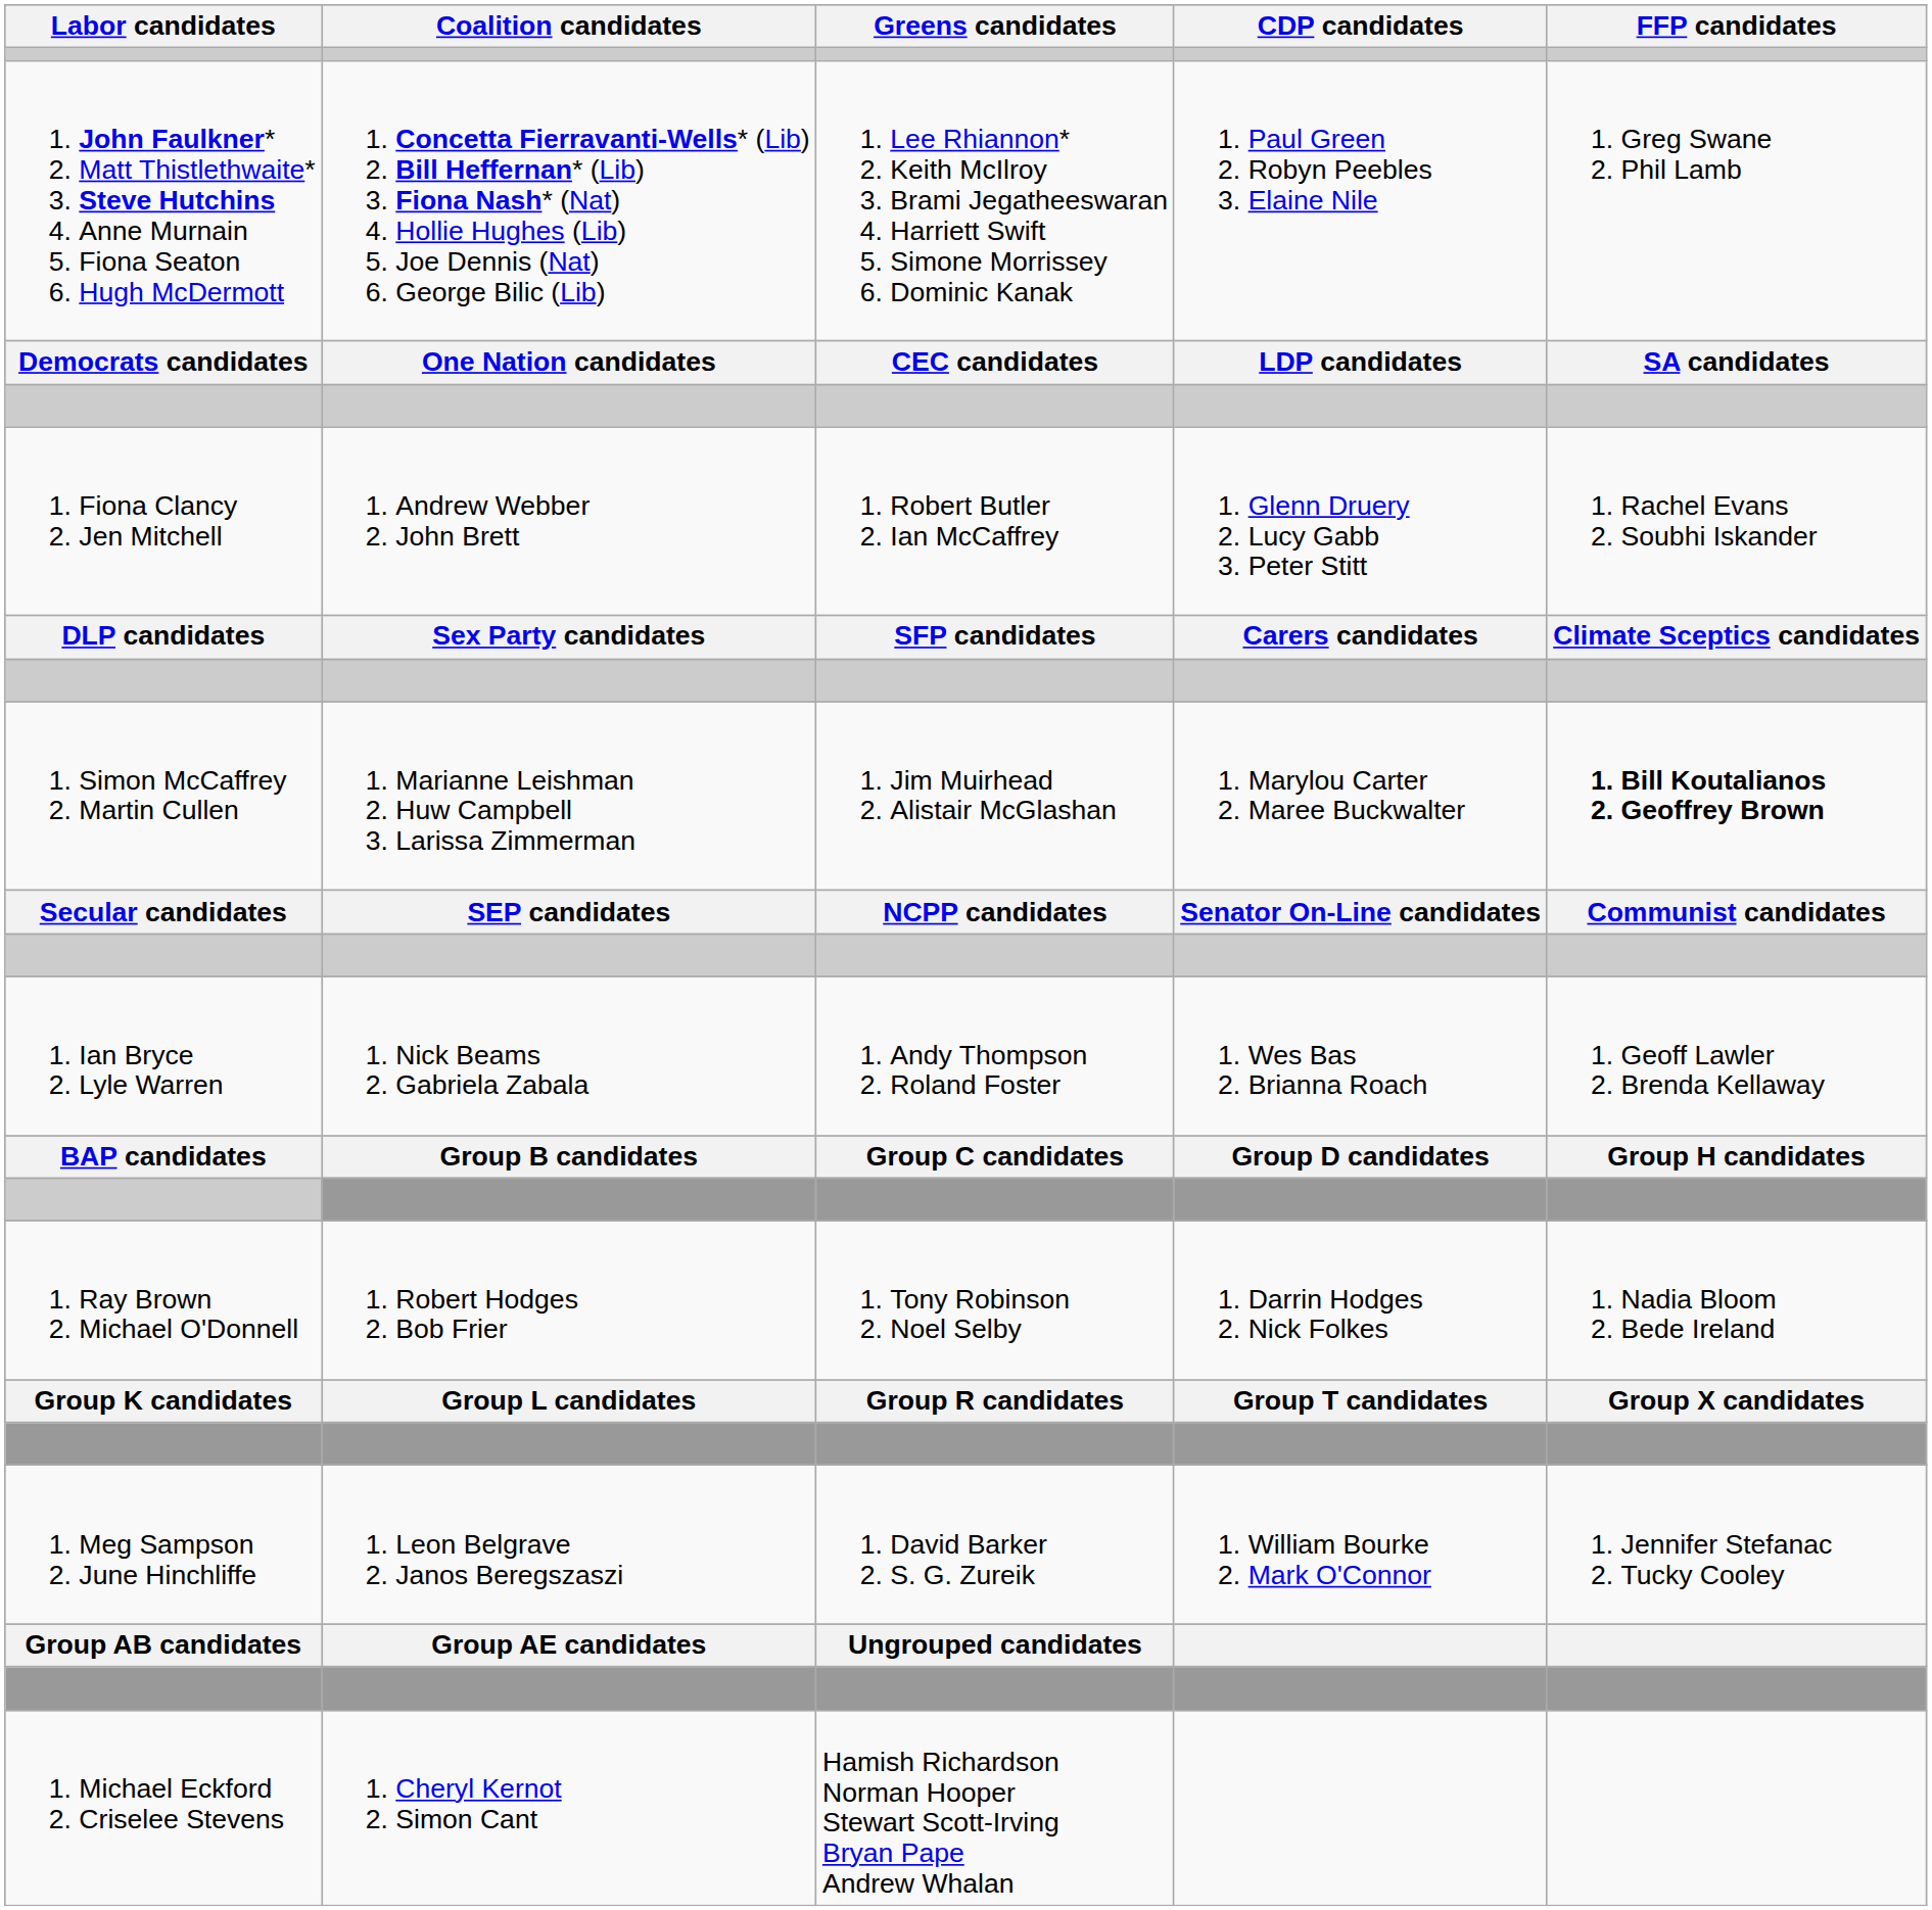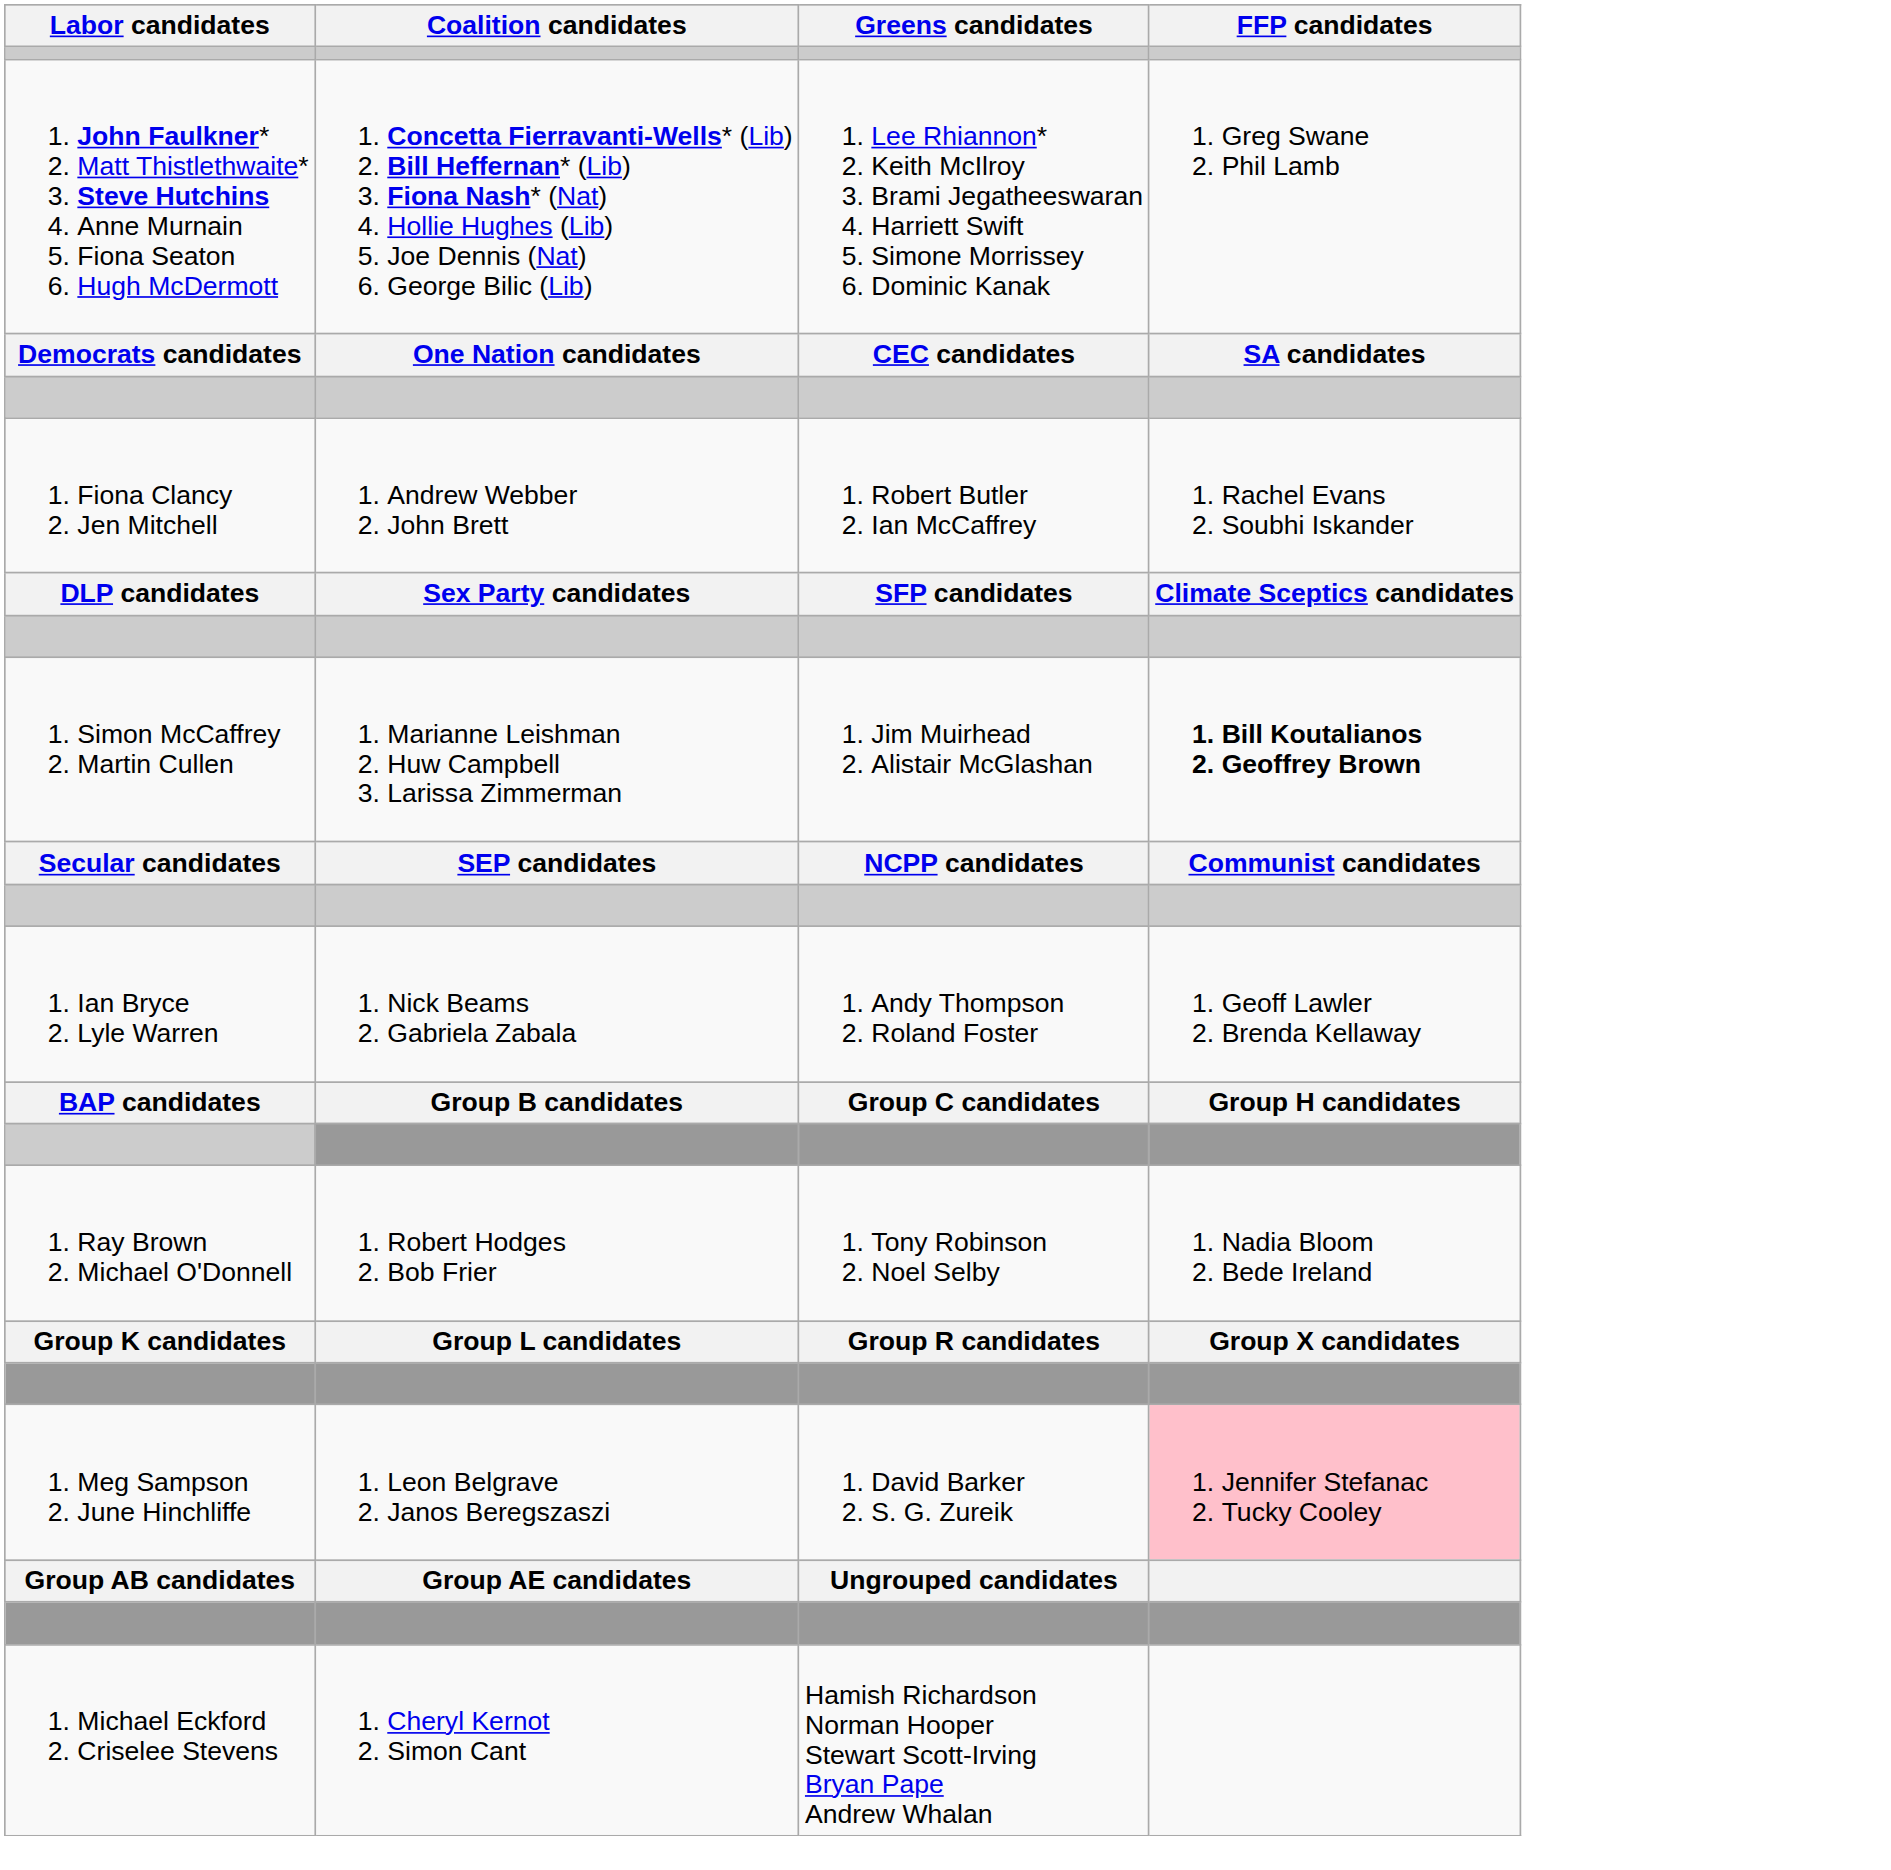- column: CDP candidates | Paul Green Robyn Peebles Elaine Nile | LDP candidates | Glenn Druery Lucy Gabb Peter Stitt | Carers candidates | Marylou Carter Maree Buckwalter | Senator On-Line candidates | Wes Bas Brianna Roach | Group D candidates | Darrin Hodges Nick Folkes | Group T candidates | William Bourke Mark O'Connor
Meg Sampson June Hinchliffe | FFP candidates: no background -> pink background
